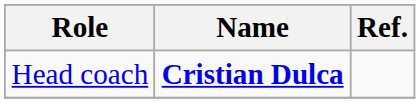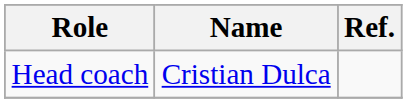Head coach | Name: bold -> normal
